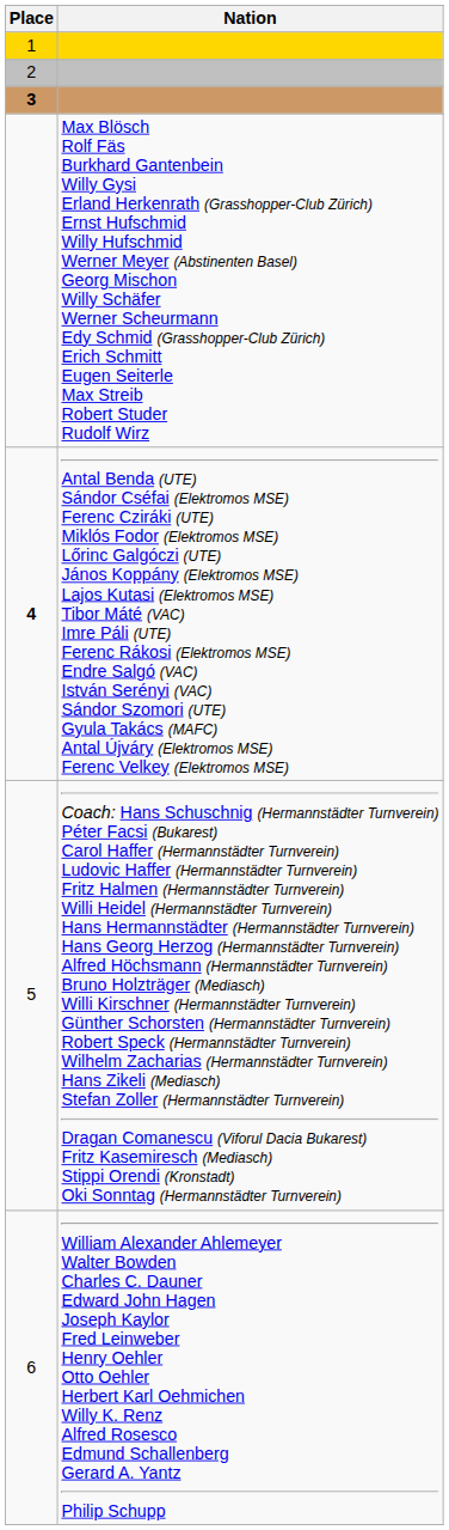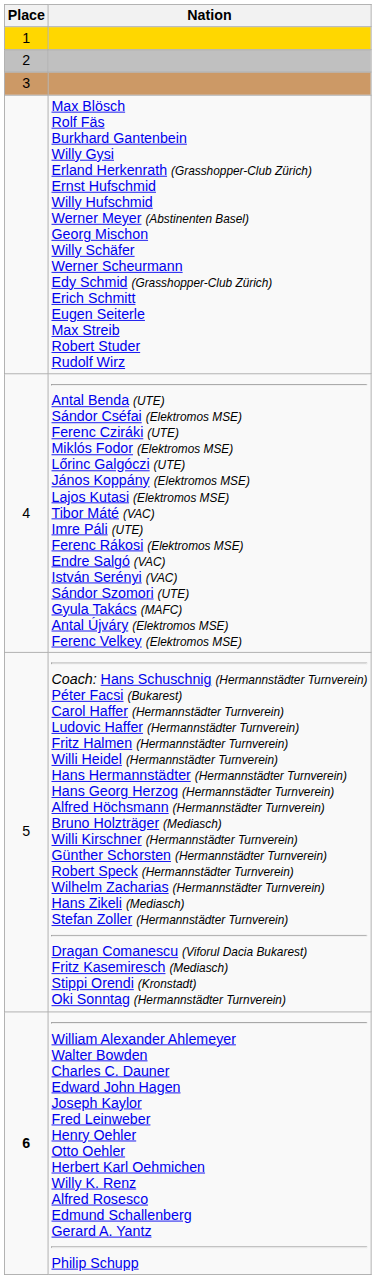3 | Place: bold -> normal
4 | Place: bold -> normal
6 | Place: normal -> bold
